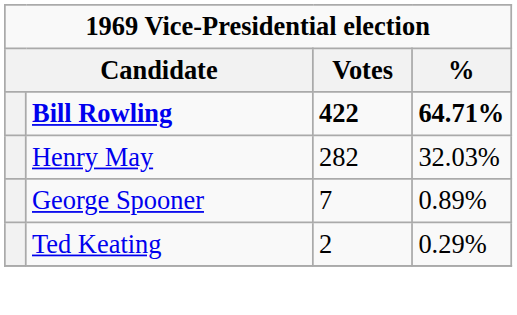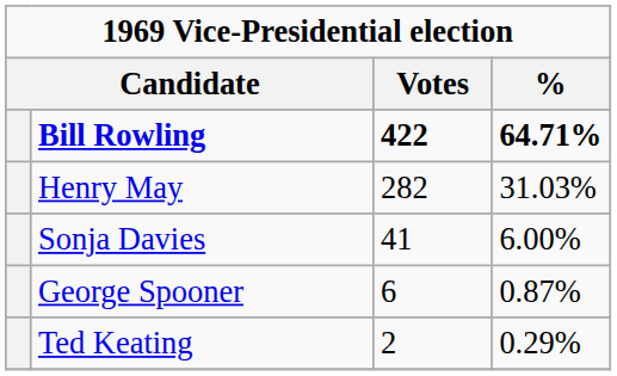Henry May | %: 32.03% -> 31.03%
+ row: Sonja Davies | 41 | 6.00%
George Spooner | Votes: 7 -> 6
George Spooner | %: 0.89% -> 0.87%
